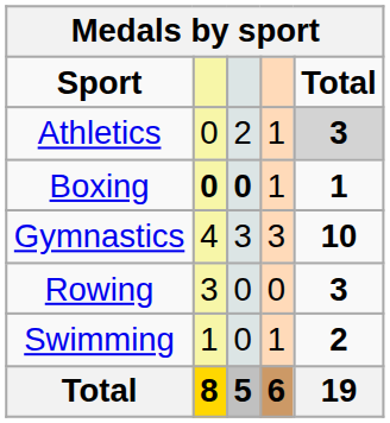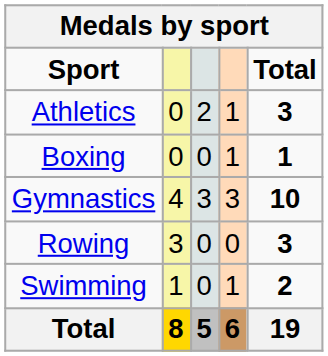Athletics | Total: lightgrey background -> no background
Boxing | column 2: bold -> normal
Boxing | column 3: bold -> normal
